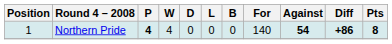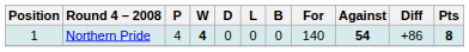Northern Pride | P: bold -> normal
Northern Pride | W: normal -> bold
Northern Pride | Diff: bold -> normal
